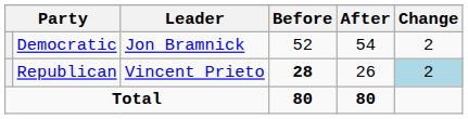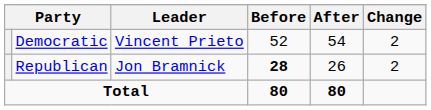Democratic | Leader: Jon Bramnick -> Vincent Prieto
Republican | Leader: Vincent Prieto -> Jon Bramnick
Republican | Change: lightblue background -> no background
